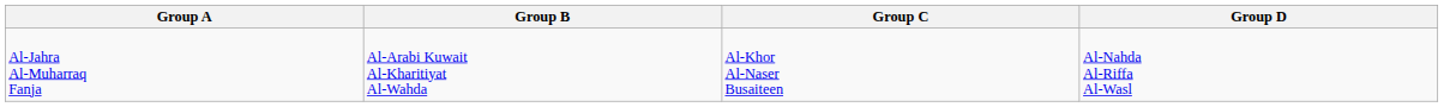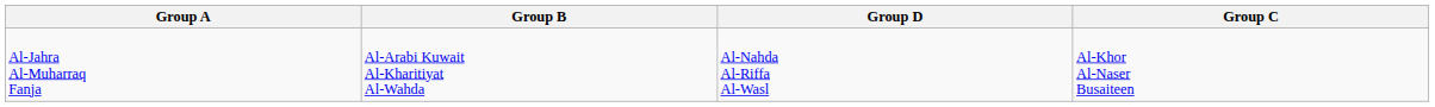columns swapped: Group C <-> Group D
